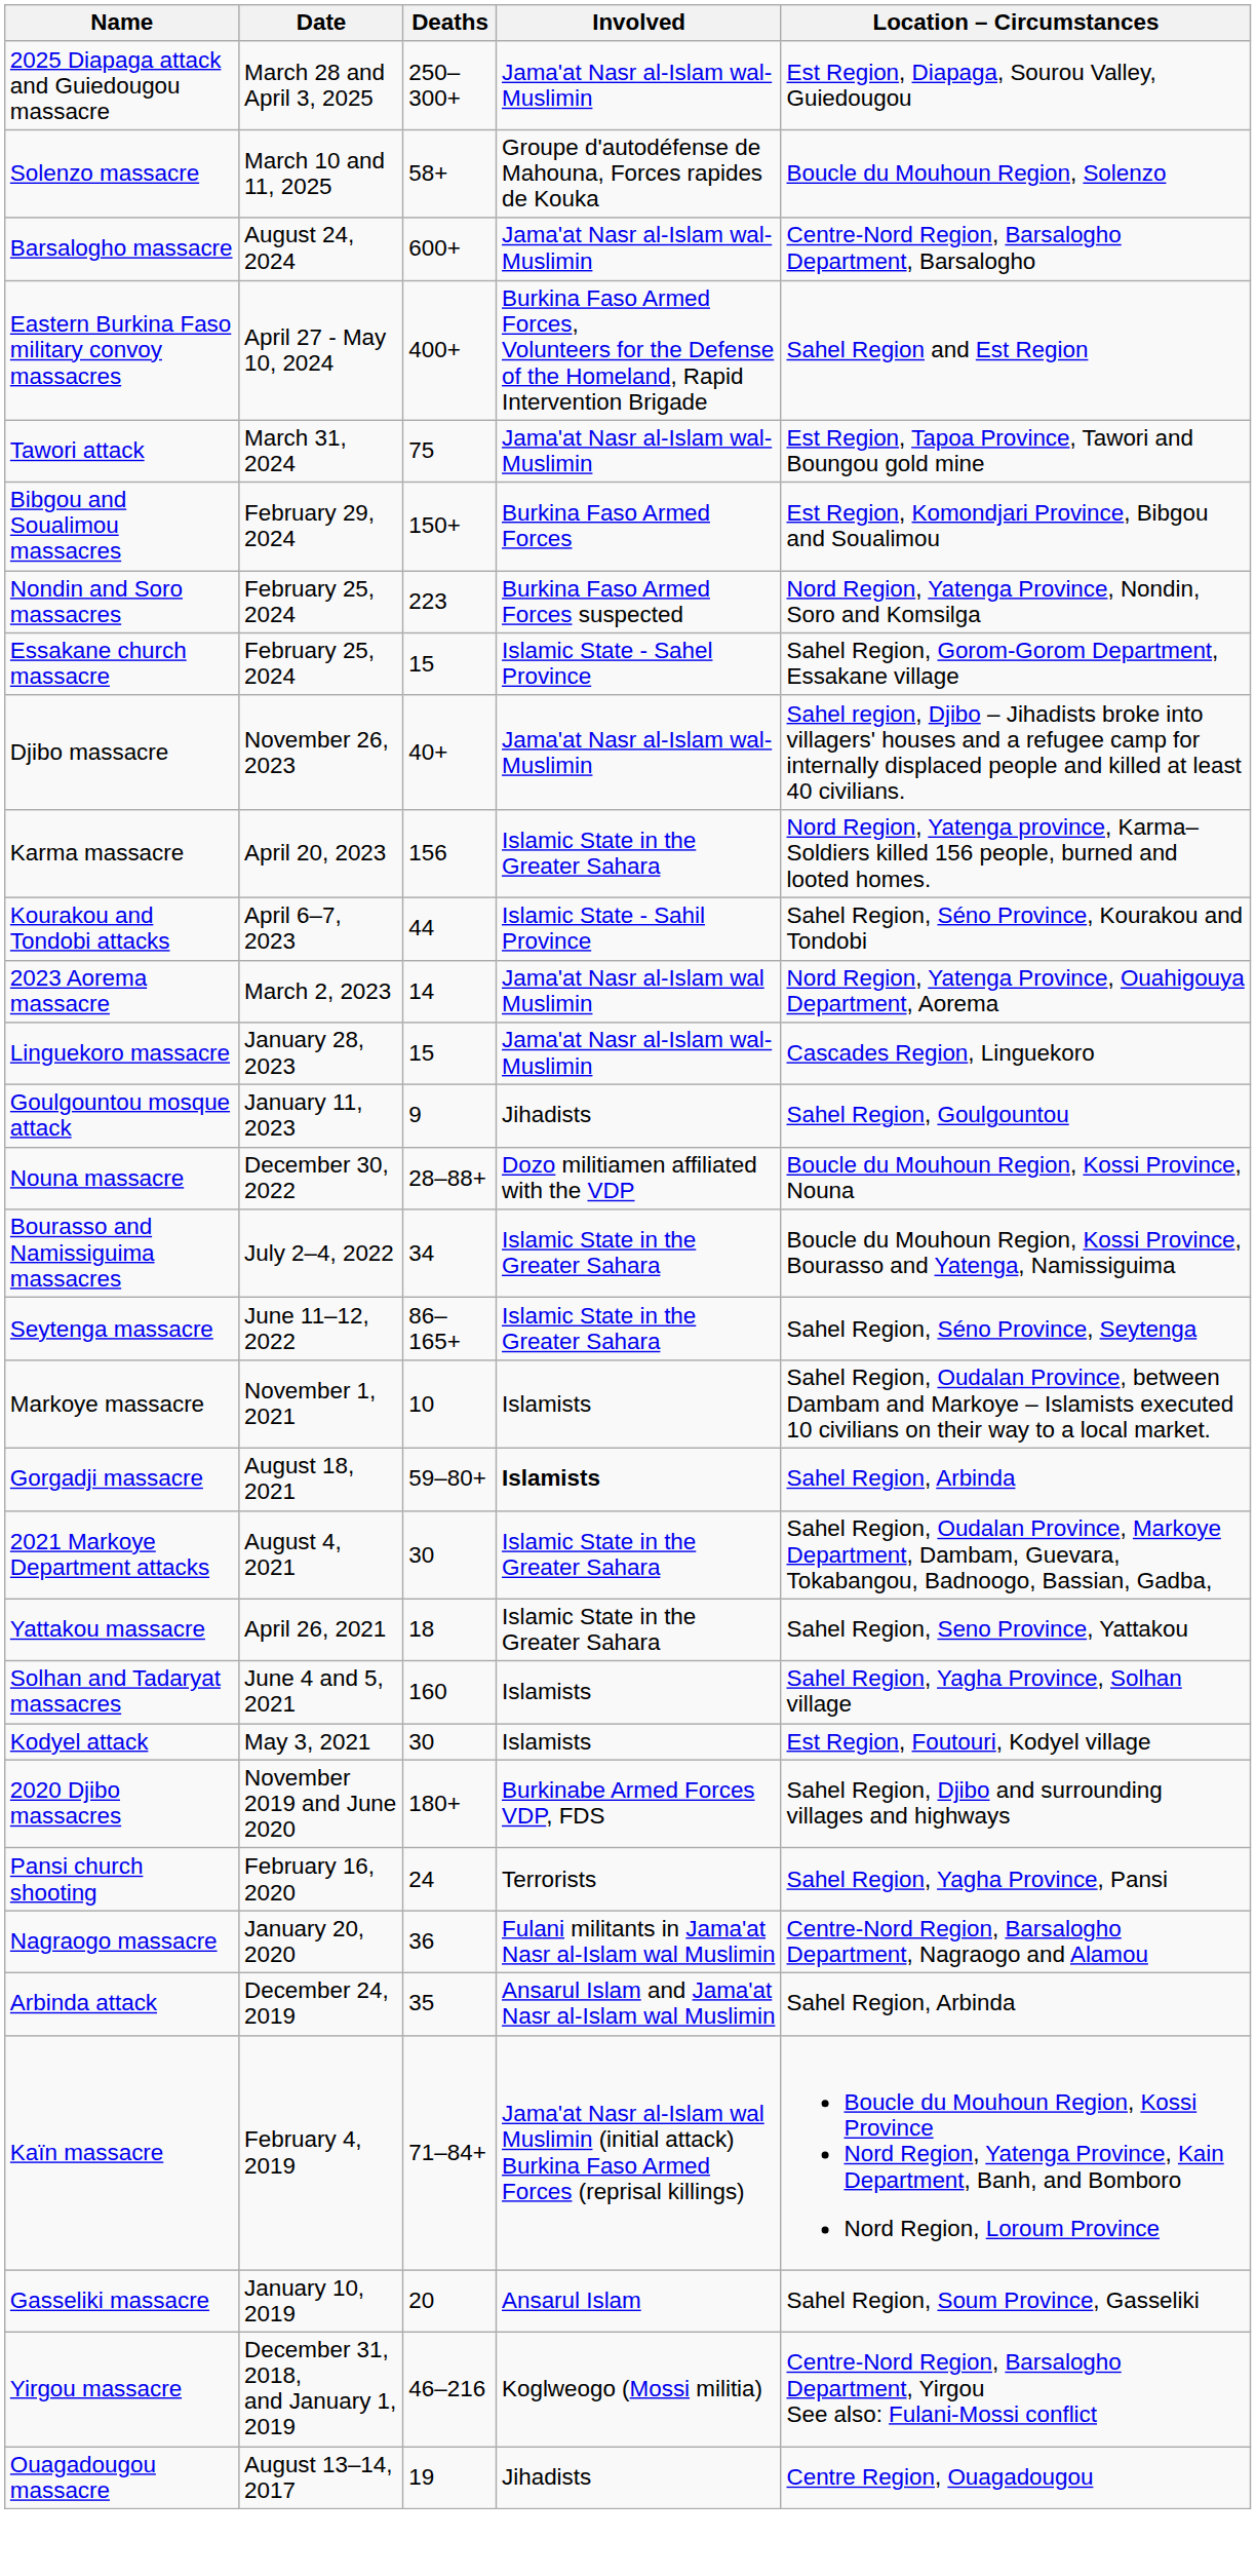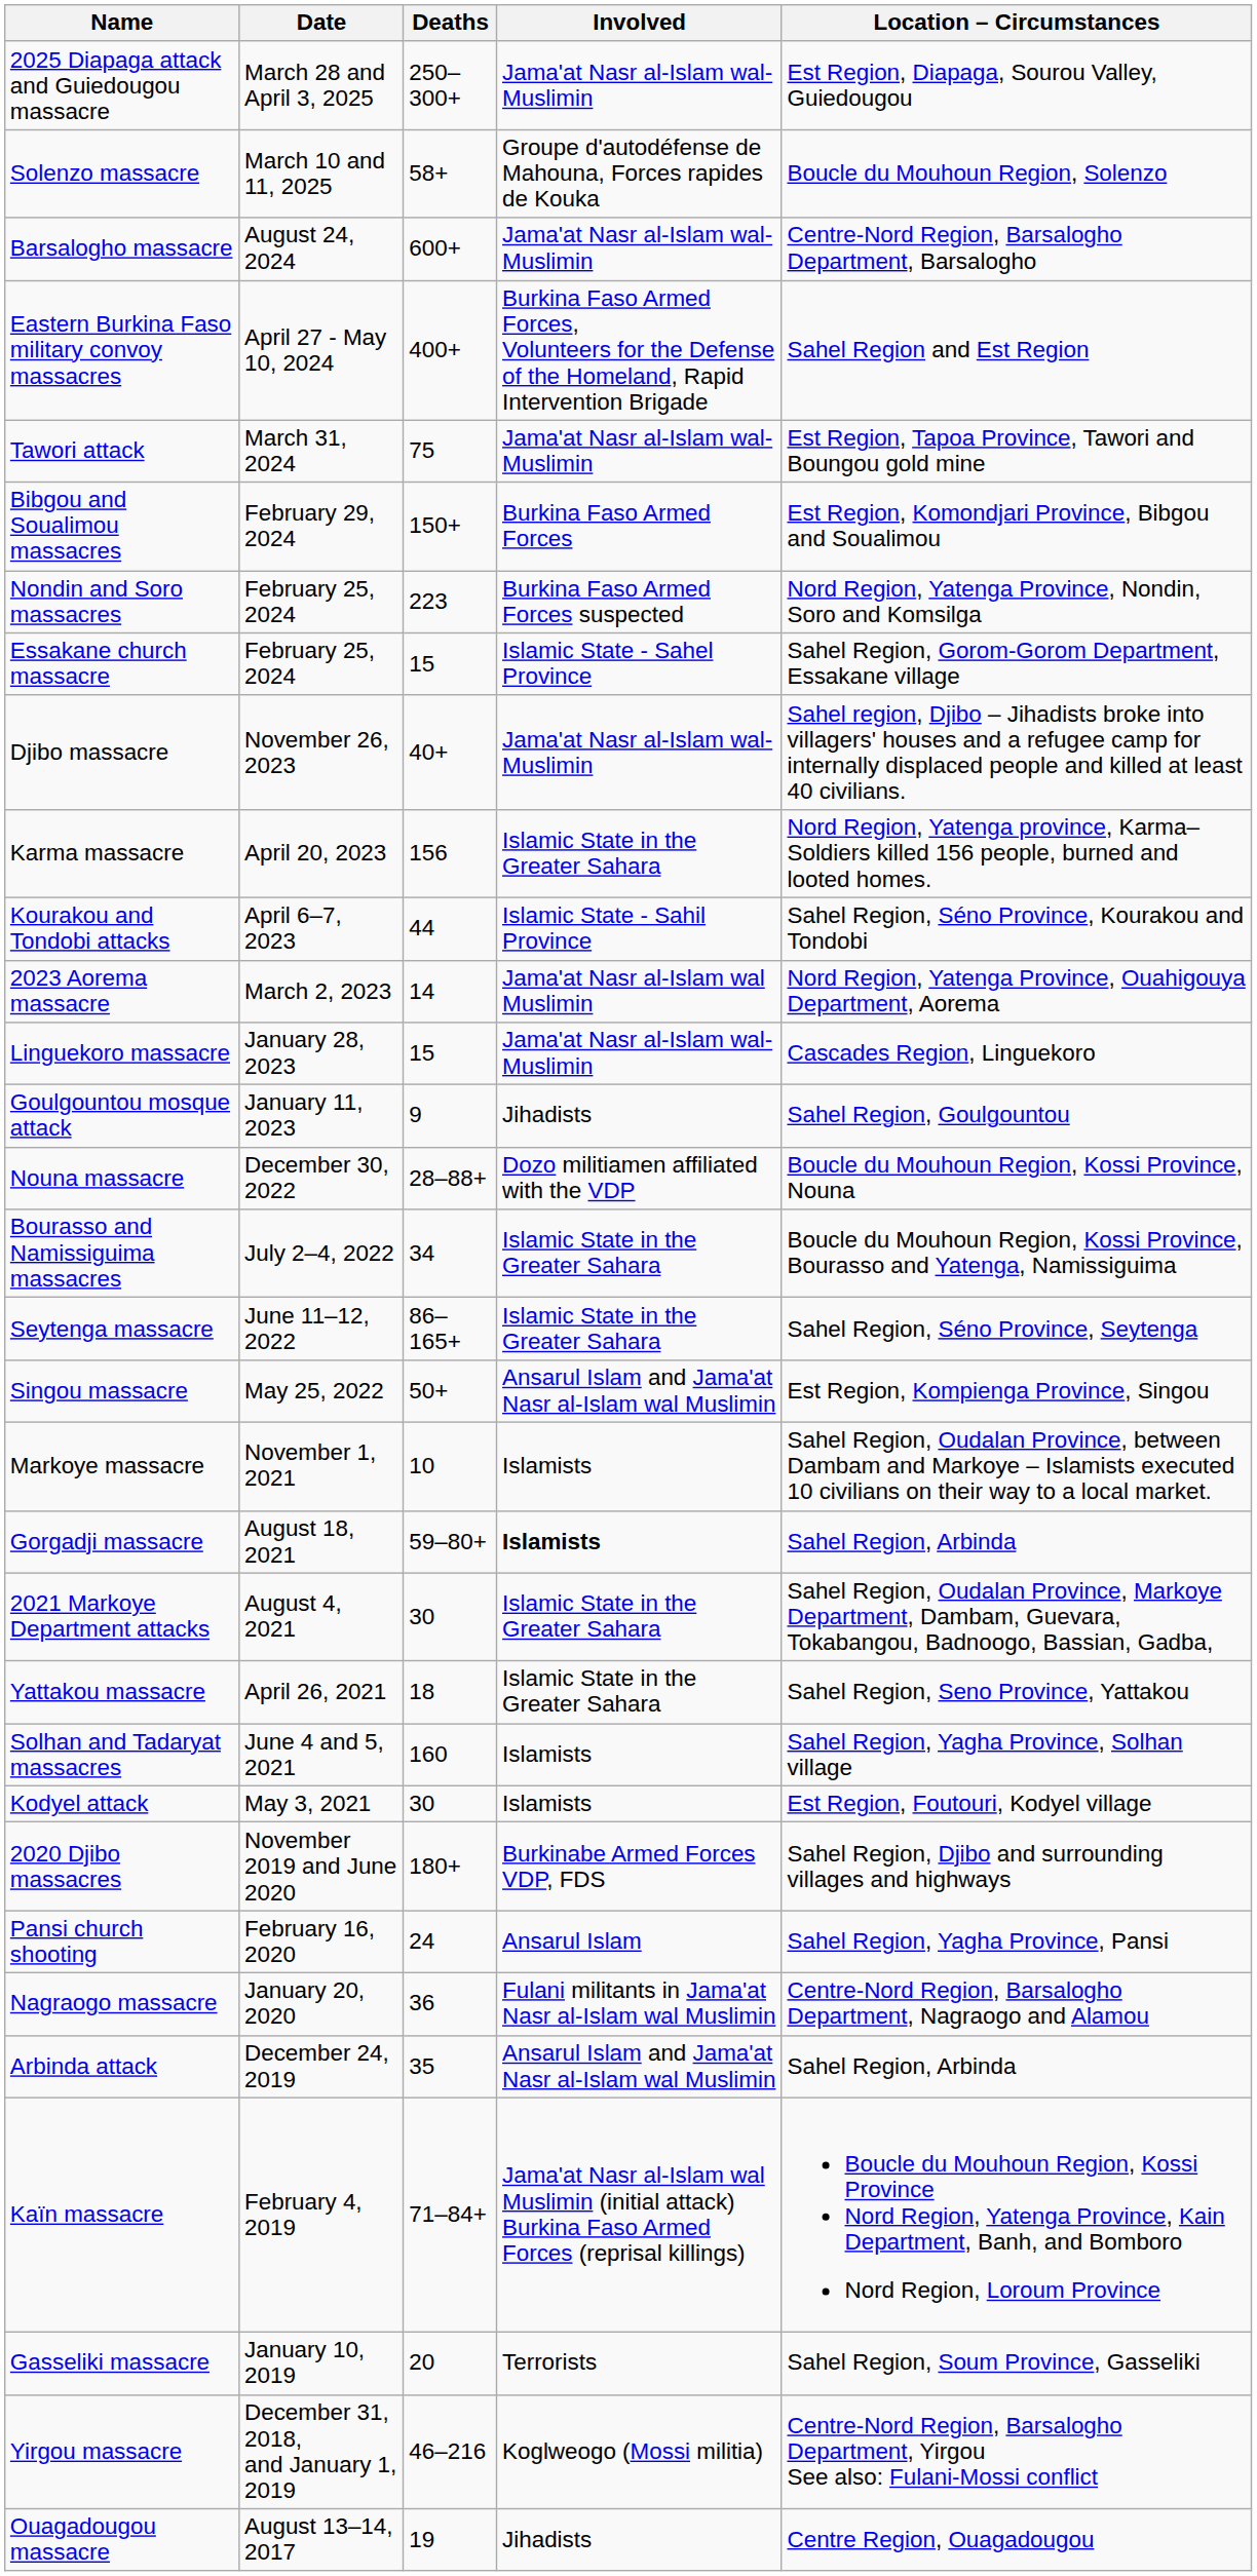+ row: Singou massacre | May 25, 2022 | 50+ | Ansarul Islam and Jama'at Nasr al-Islam wal Muslimin | Est Region, Kompienga Province, Singou
Pansi church shooting | Involved: Terrorists -> Ansarul Islam
Gasseliki massacre | Involved: Ansarul Islam -> Terrorists
